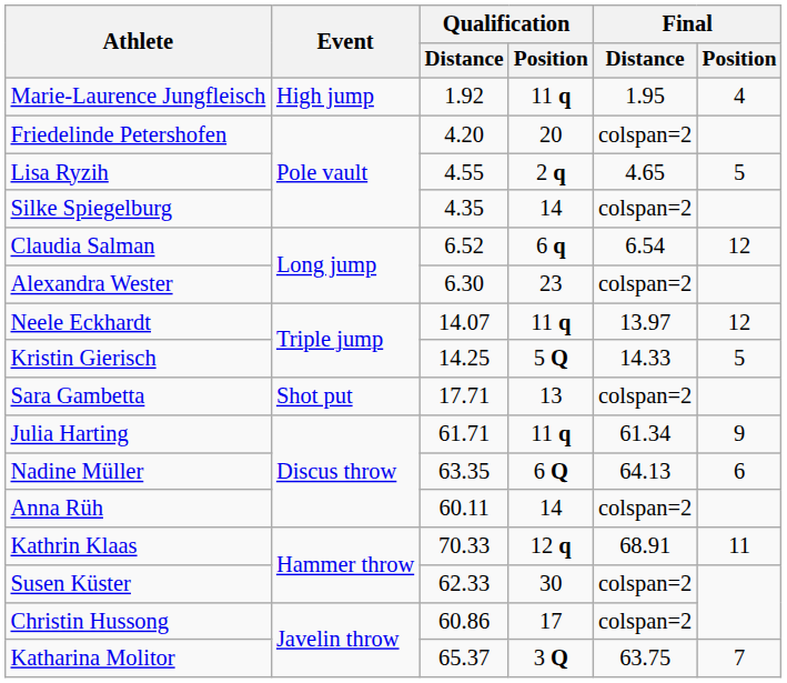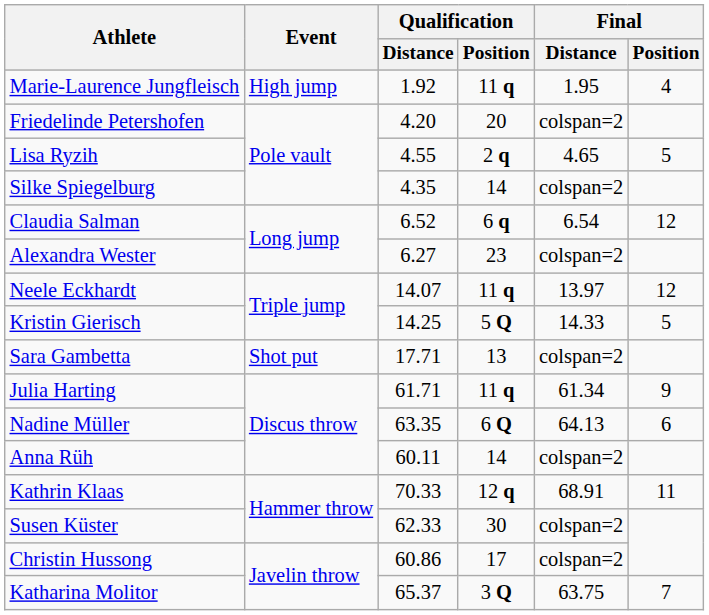Alexandra Wester | Qualification / Distance: 6.30 -> 6.27
